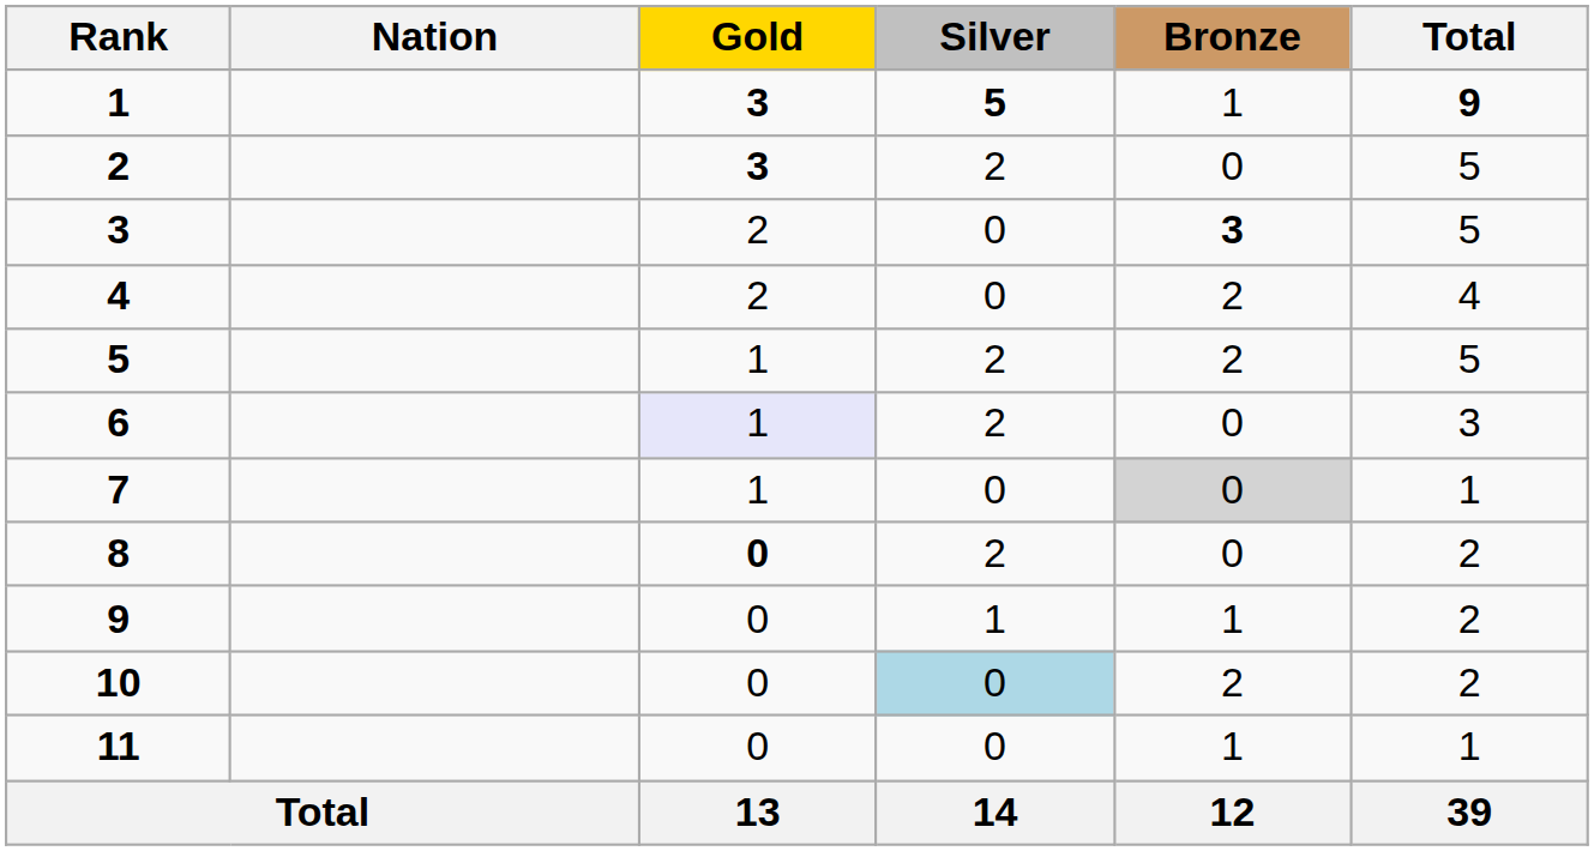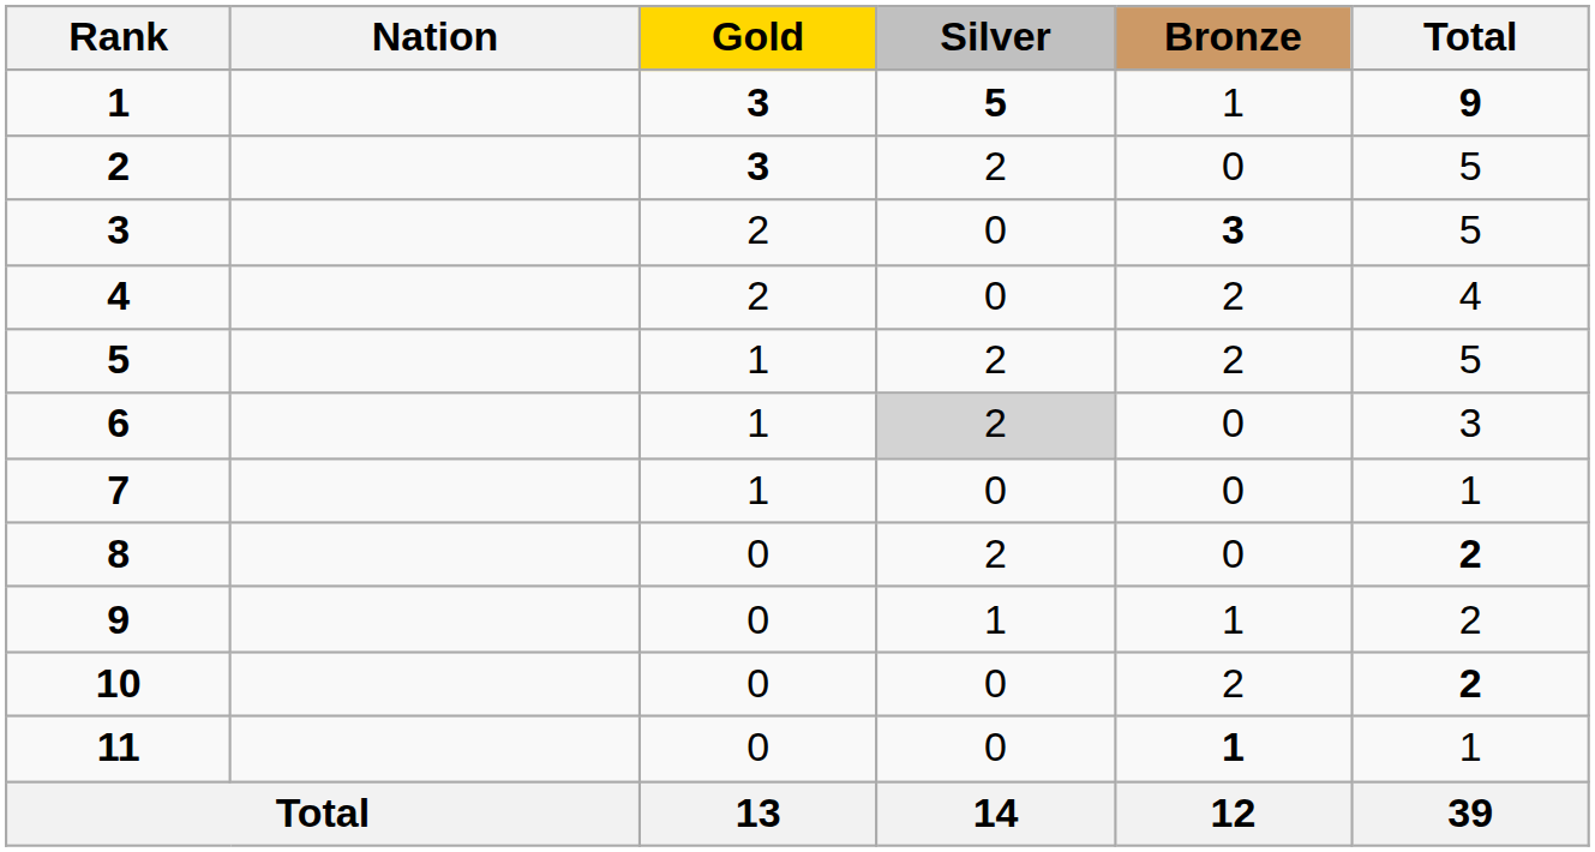6 | Gold: lavender background -> no background
6 | Silver: no background -> lightgrey background
7 | Bronze: lightgrey background -> no background
8 | Gold: bold -> normal
8 | Total: normal -> bold
10 | Silver: lightblue background -> no background
10 | Total: normal -> bold
11 | Bronze: normal -> bold
